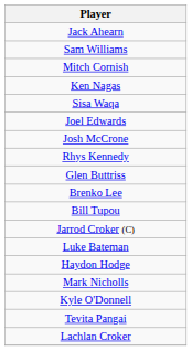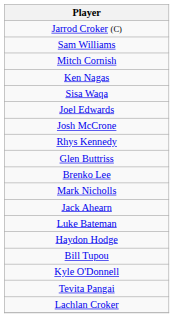row 2 | column 1: Jack Ahearn -> Jarrod Croker (C)
row 12 | column 1: Bill Tupou -> Mark Nicholls
row 13 | column 1: Jarrod Croker (C) -> Jack Ahearn
row 16 | column 1: Mark Nicholls -> Bill Tupou
